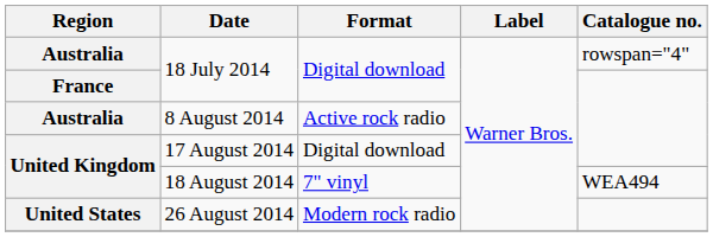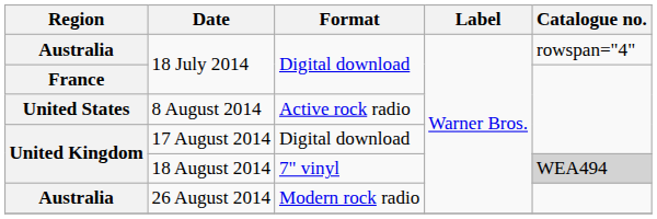8 August 2014 | Region: Australia -> United States
18 August 2014 | Catalogue no.: no background -> lightgrey background
26 August 2014 | Region: United States -> Australia
